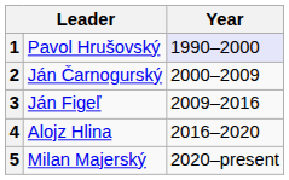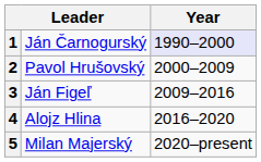1 | column 2: Pavol Hrušovský -> Ján Čarnogurský
2 | column 2: Ján Čarnogurský -> Pavol Hrušovský
